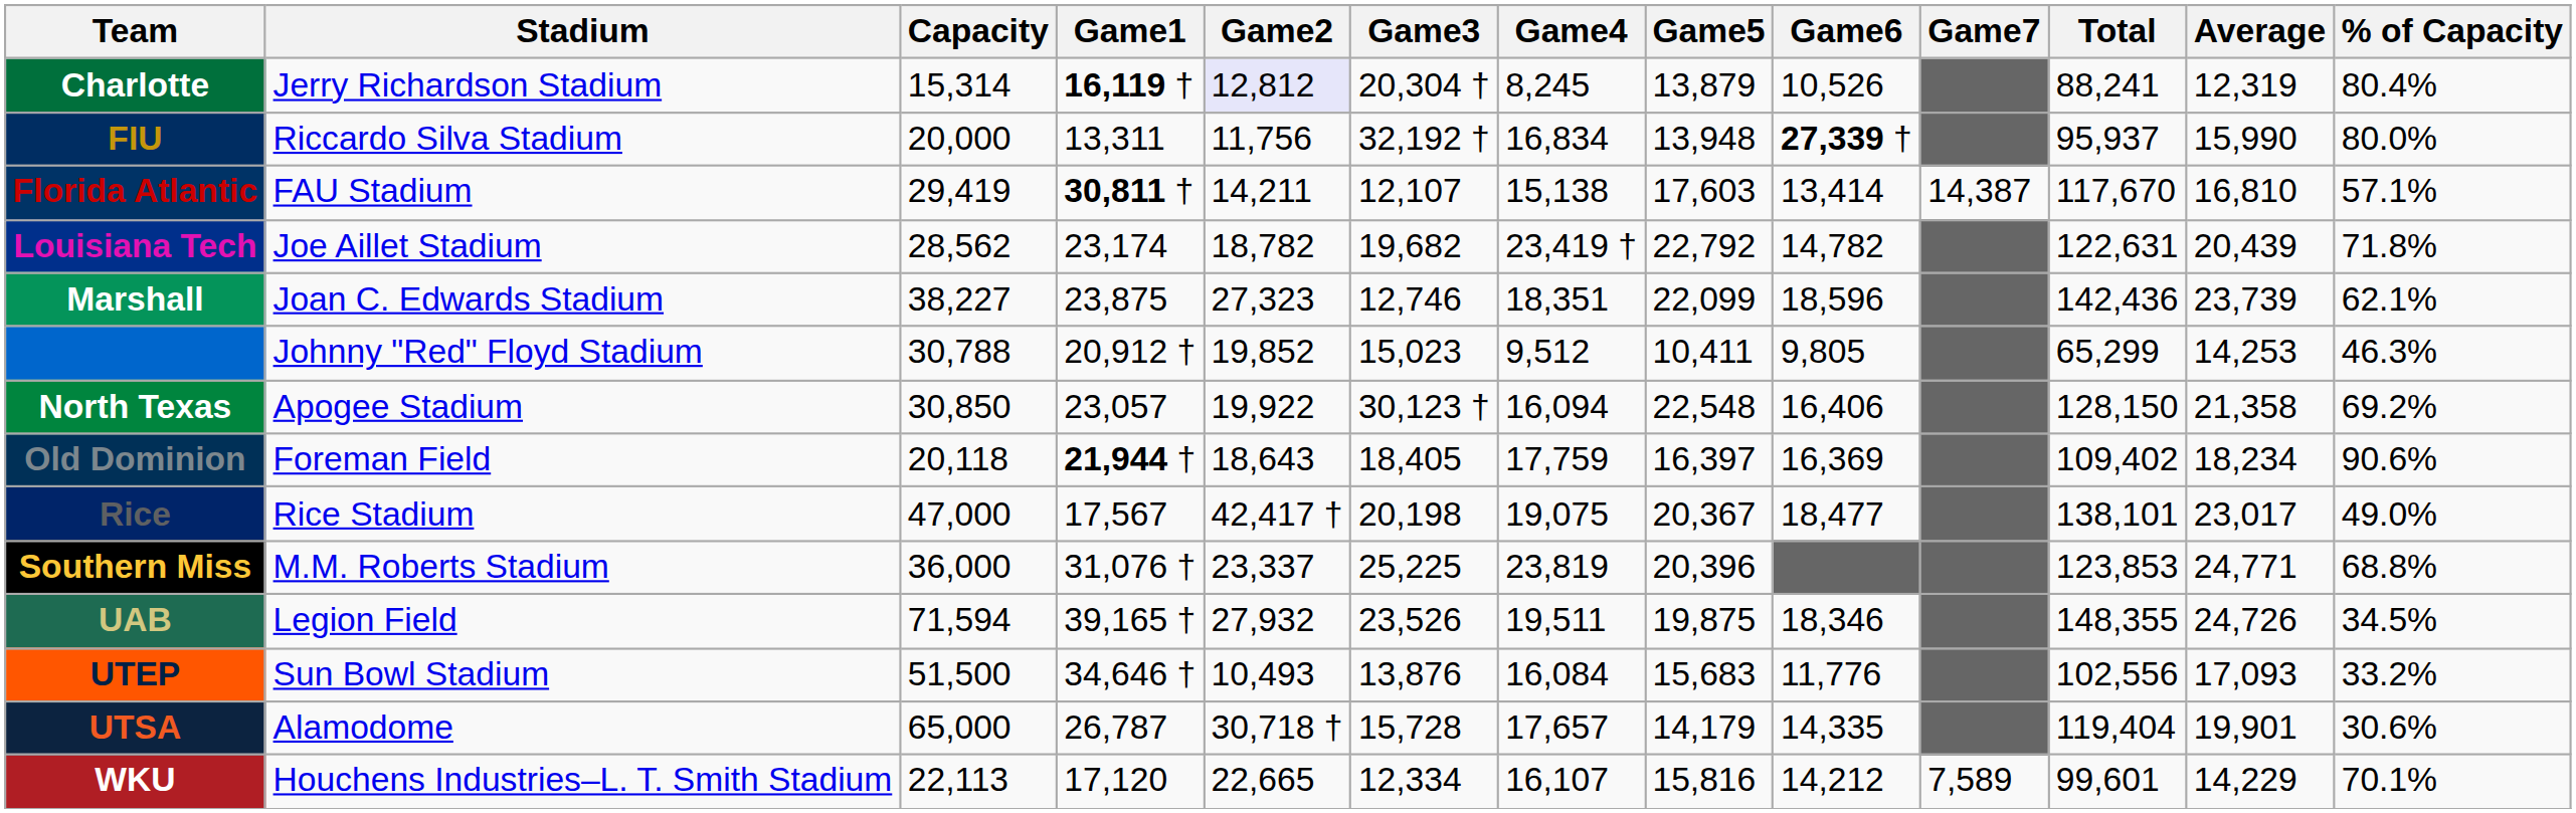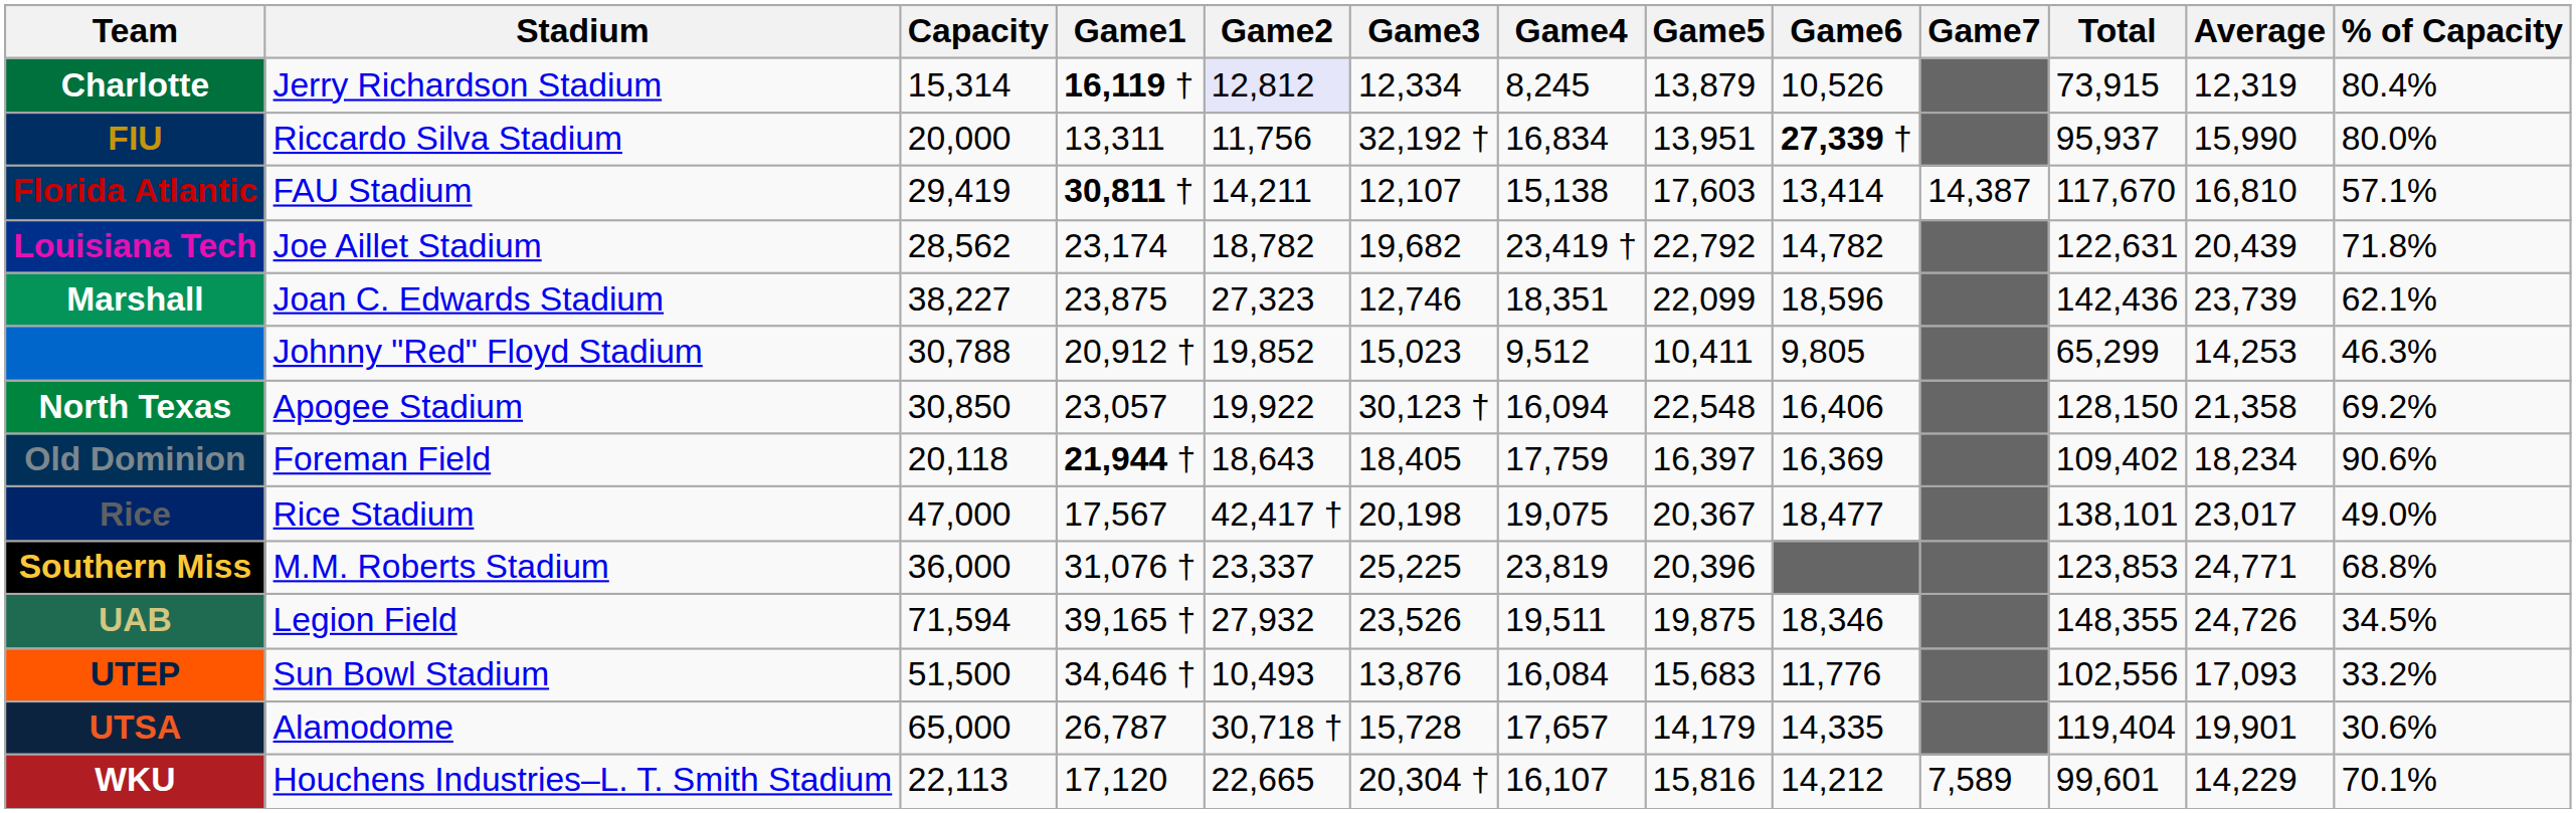Charlotte | Game3: 20,304 † -> 12,334
Charlotte | Total: 88,241 -> 73,915
FIU | Game5: 13,948 -> 13,951
WKU | Game3: 12,334 -> 20,304 †
